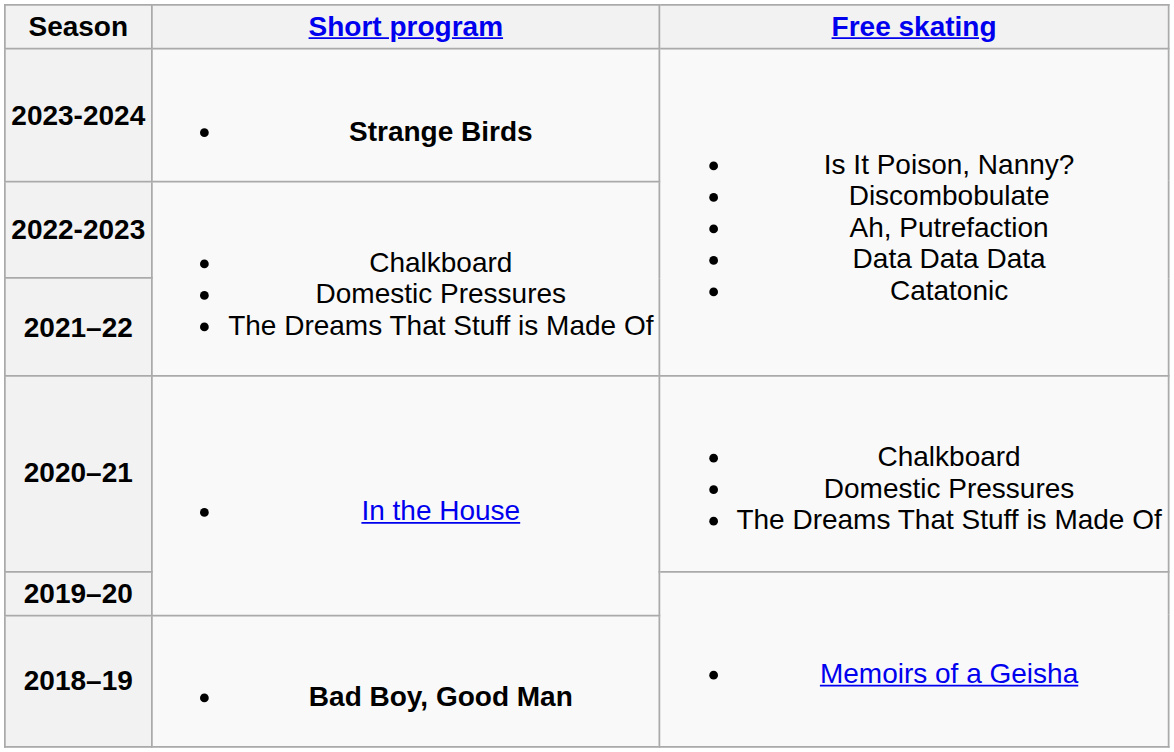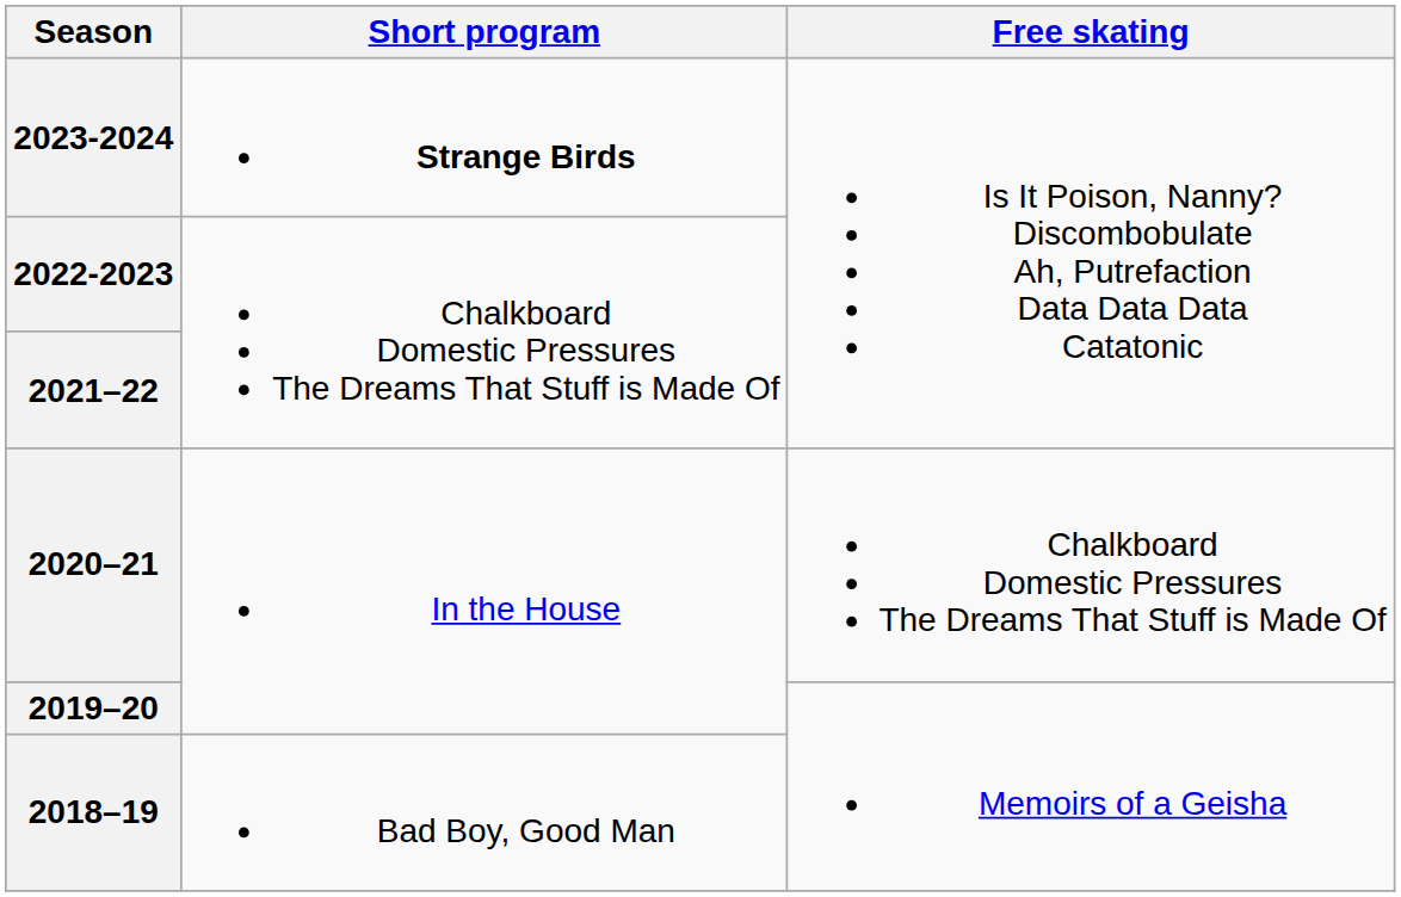2018–19 | Short program: bold -> normal
